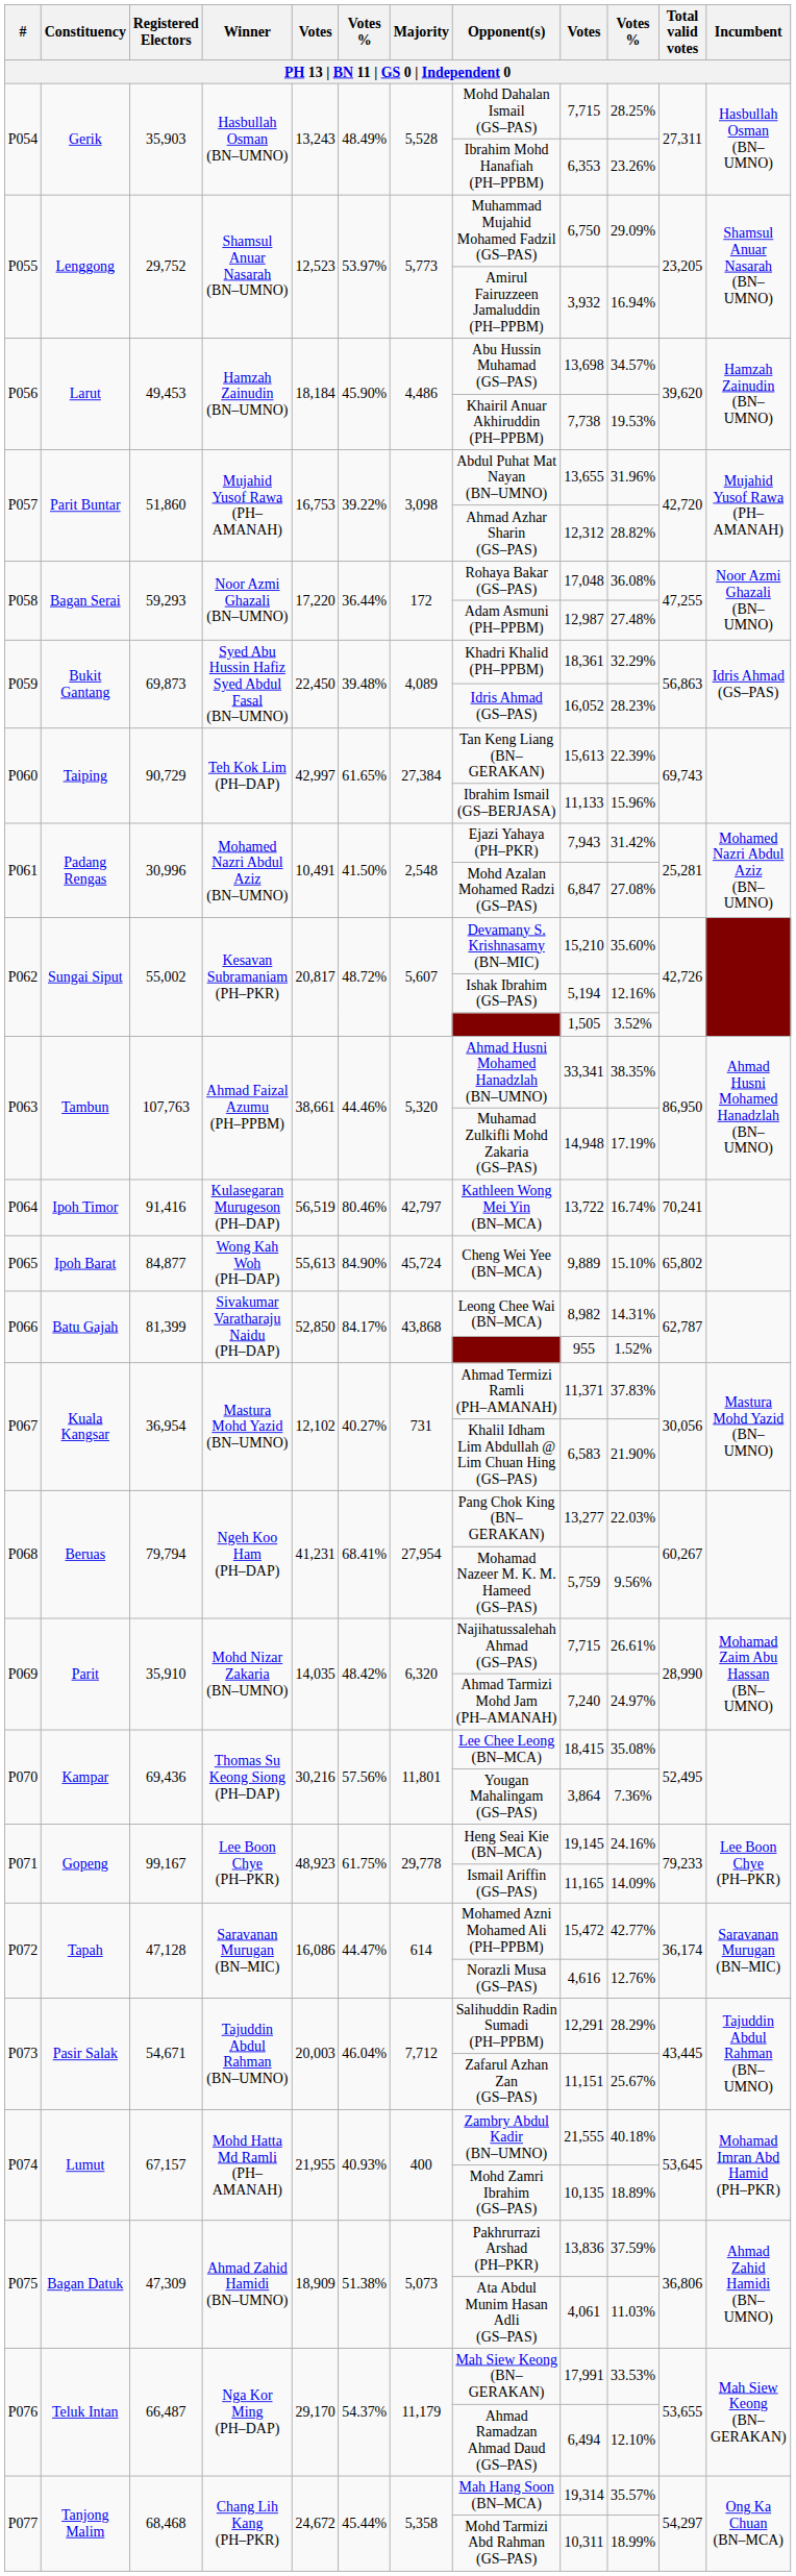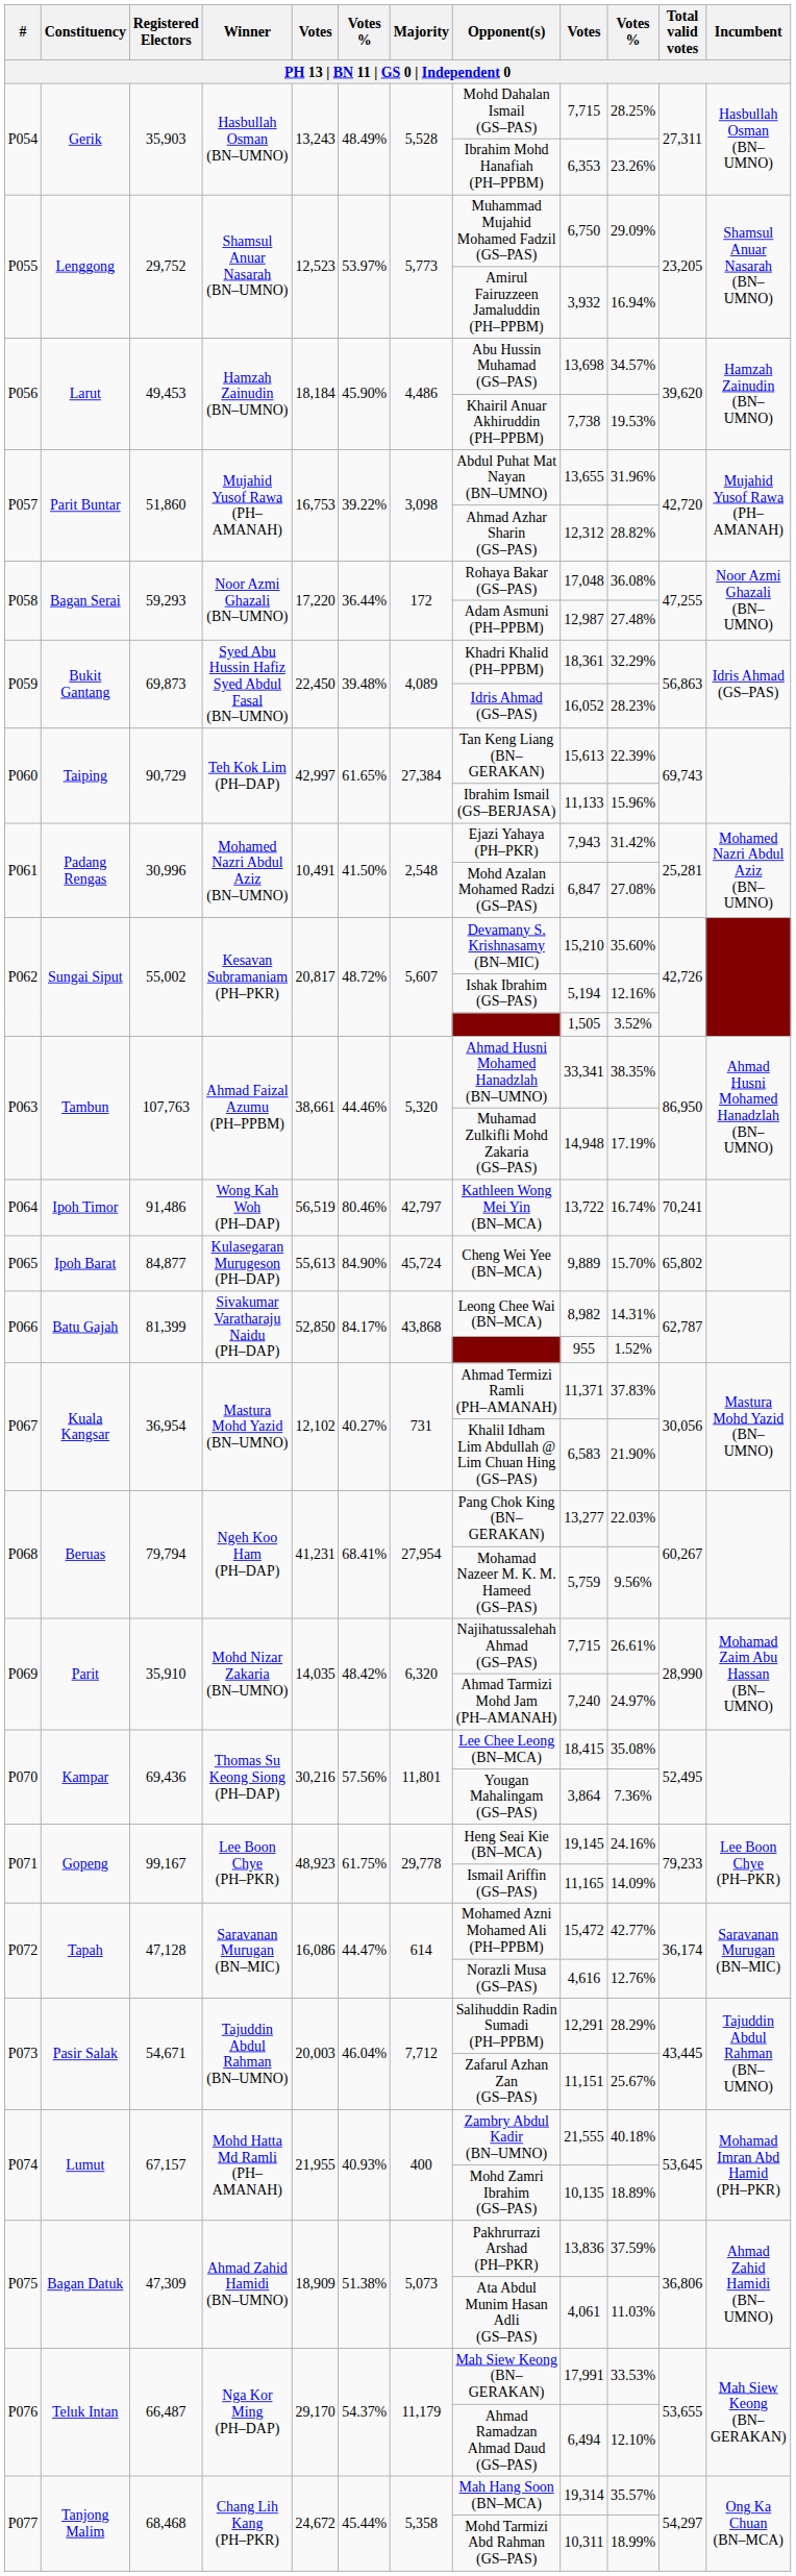P064 | Registered Electors: 91,416 -> 91,486
P064 | Winner: Kulasegaran Murugeson (PH–DAP) -> Wong Kah Woh (PH–DAP)
P065 | Winner: Wong Kah Woh (PH–DAP) -> Kulasegaran Murugeson (PH–DAP)
P065 | column 10: 15.10% -> 15.70%
